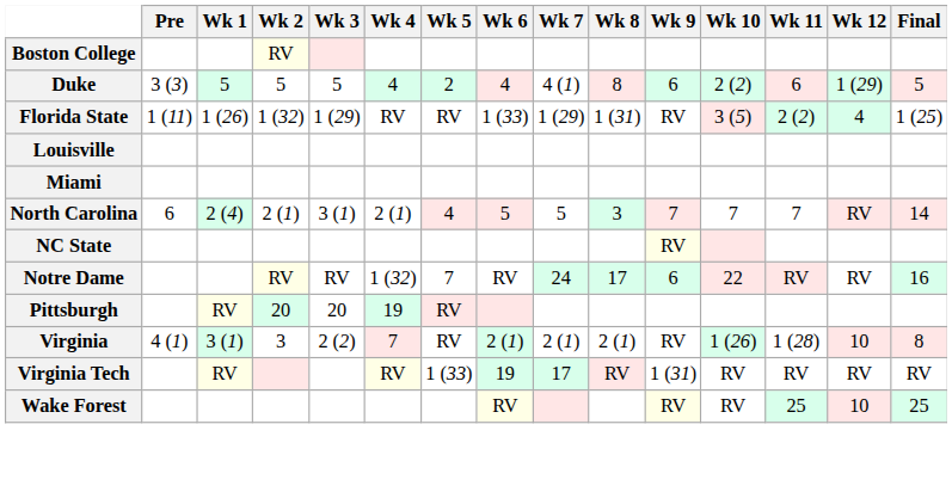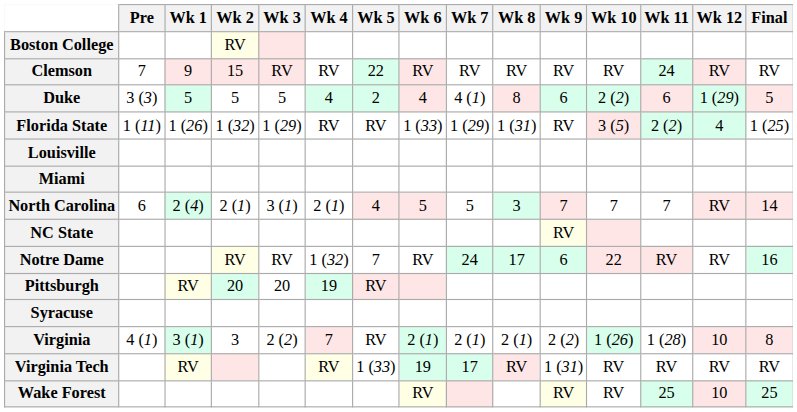+ row: Clemson | 7 | 9 | 15 | RV | RV | 22 | RV | RV | RV | RV | RV | 24 | RV | RV
+ row: Syracuse
Virginia | Wk 9: RV -> 2 (2)
